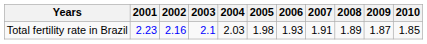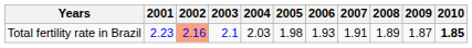row 2 | 2002: no background -> lightsalmon background
row 2 | 2010: normal -> bold
